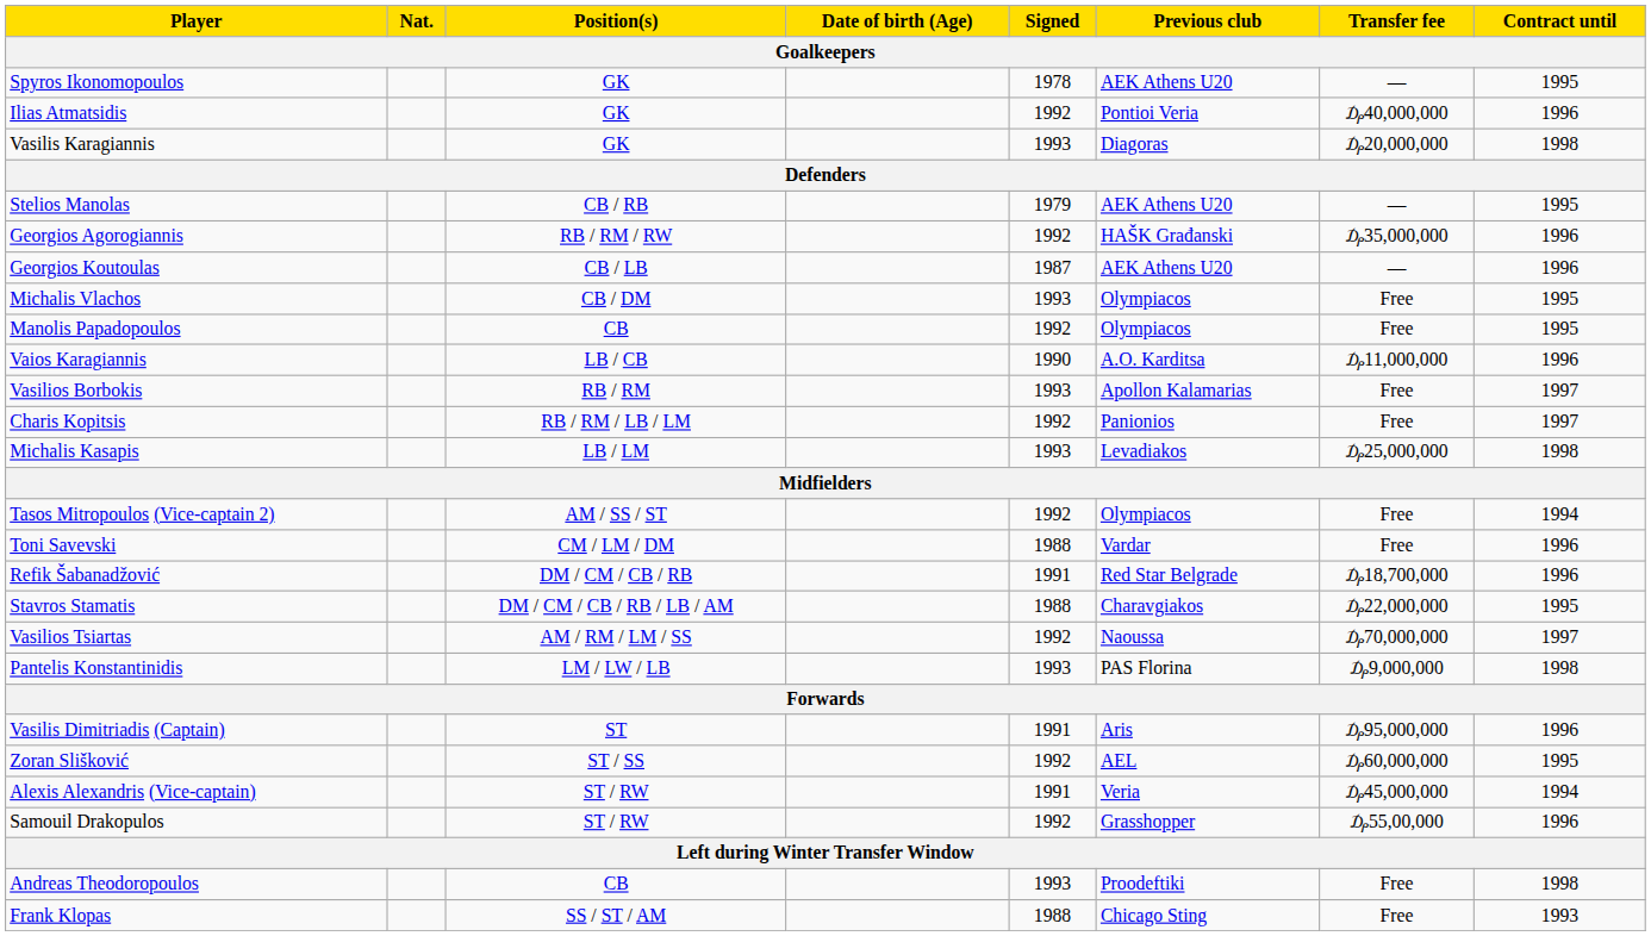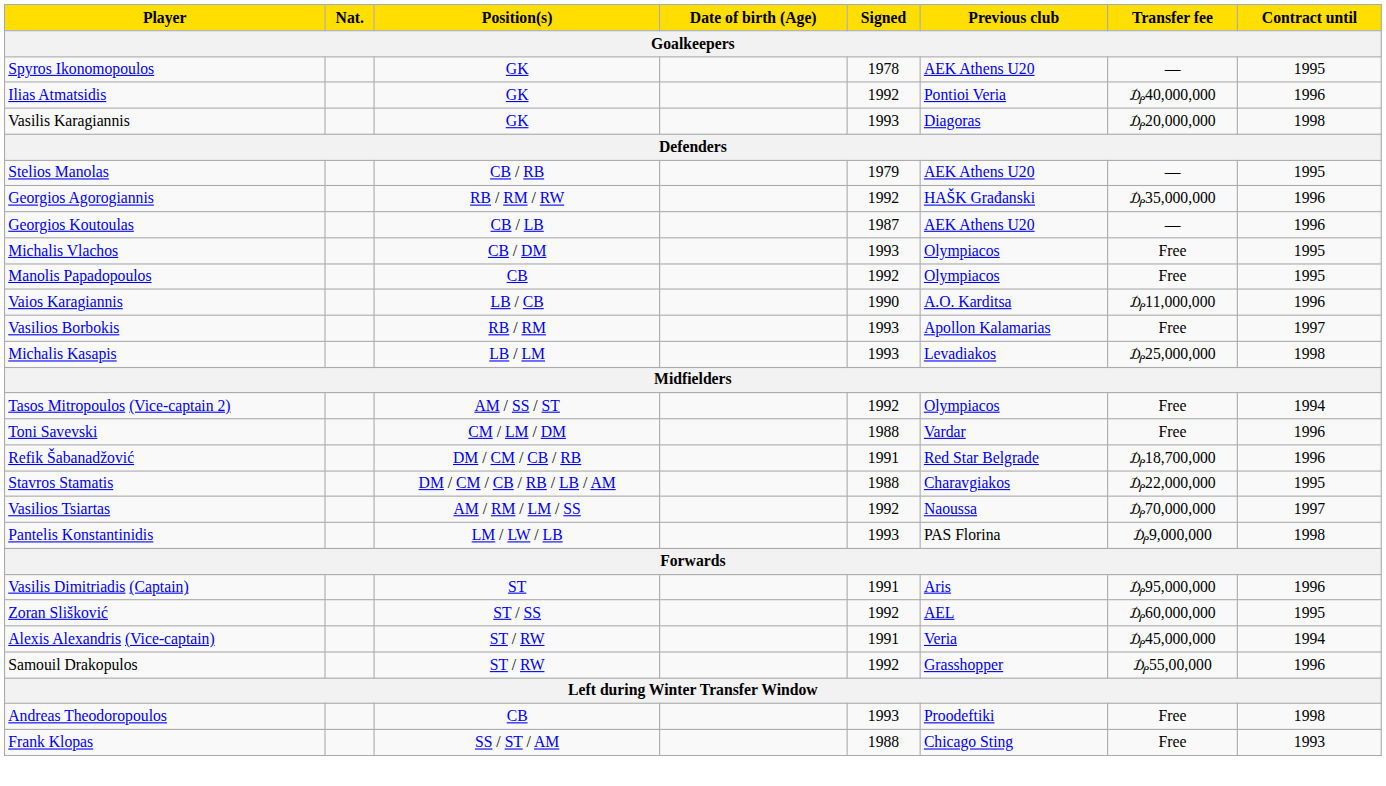- row: Charis Kopitsis | RB / RM / LB / LM | 1992 | Panionios | Free | 1997
